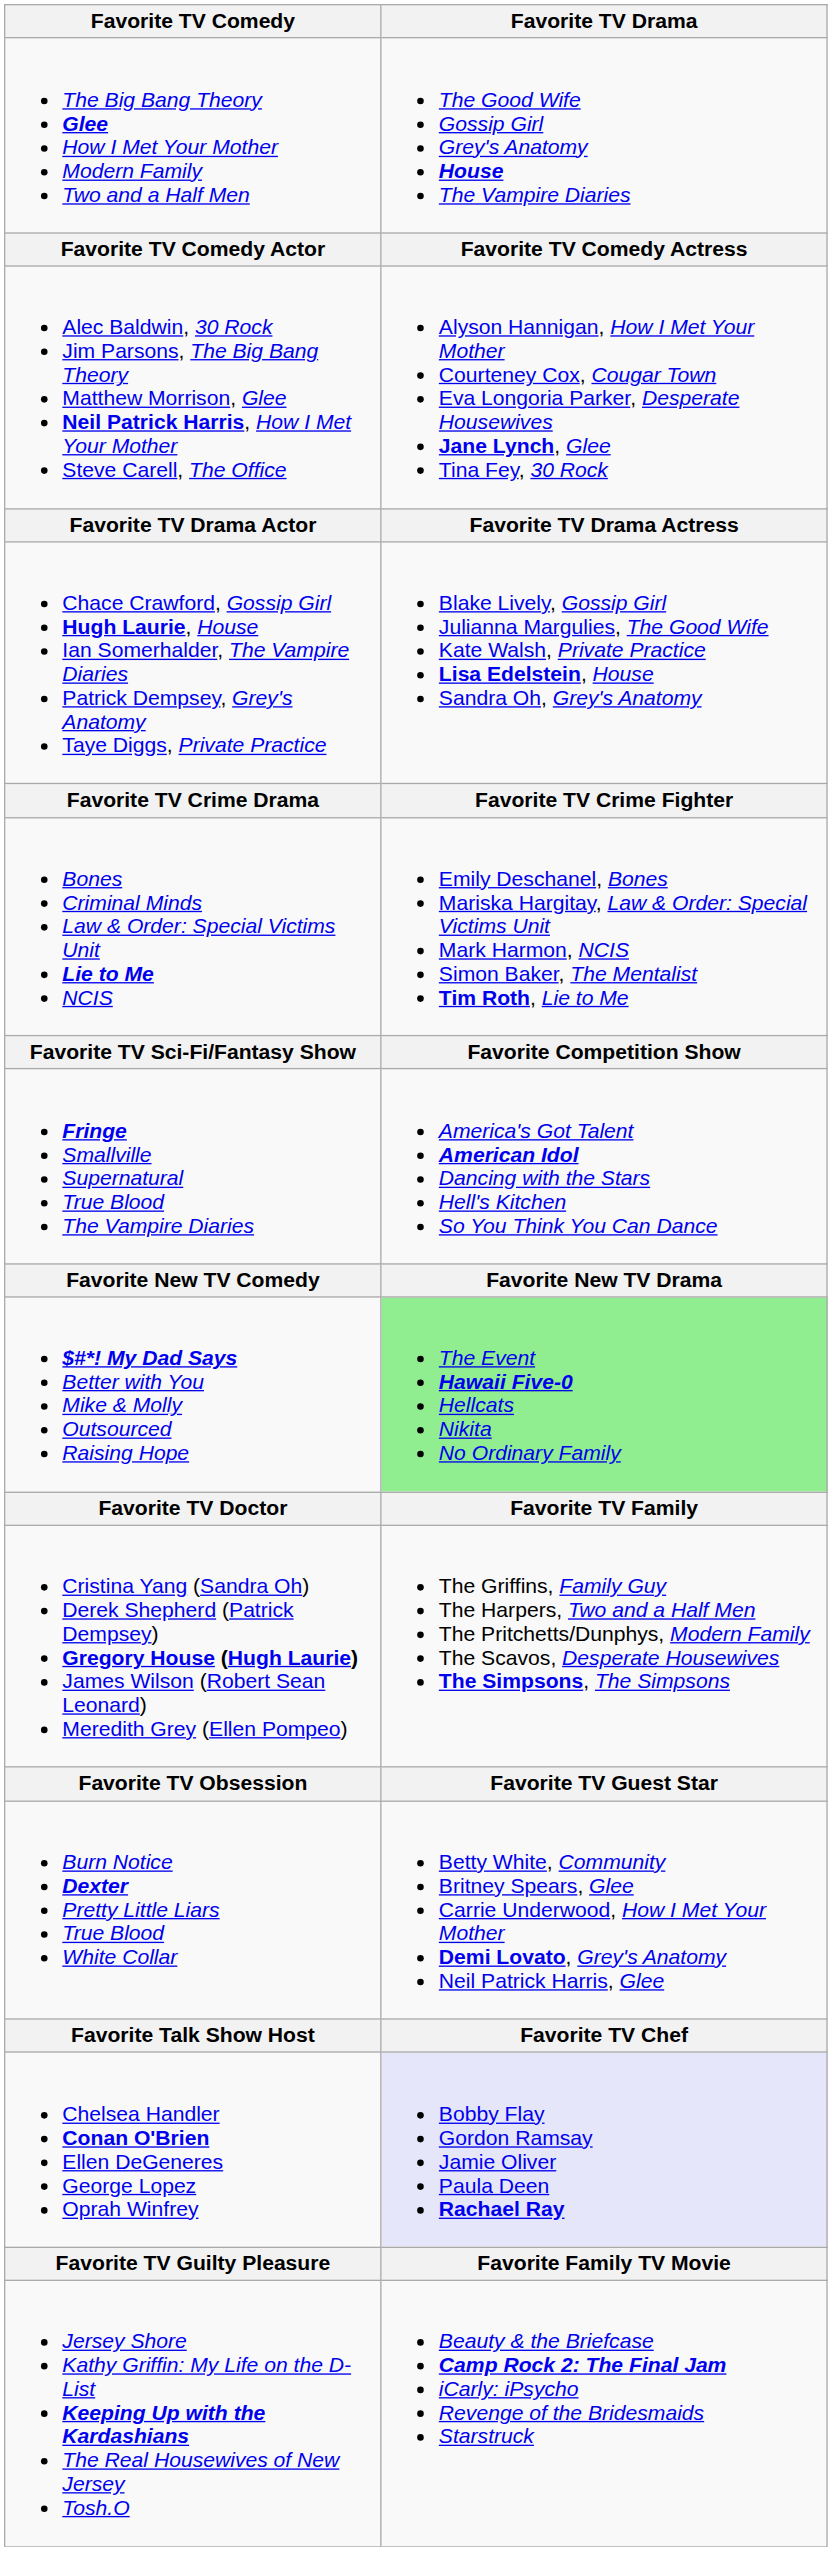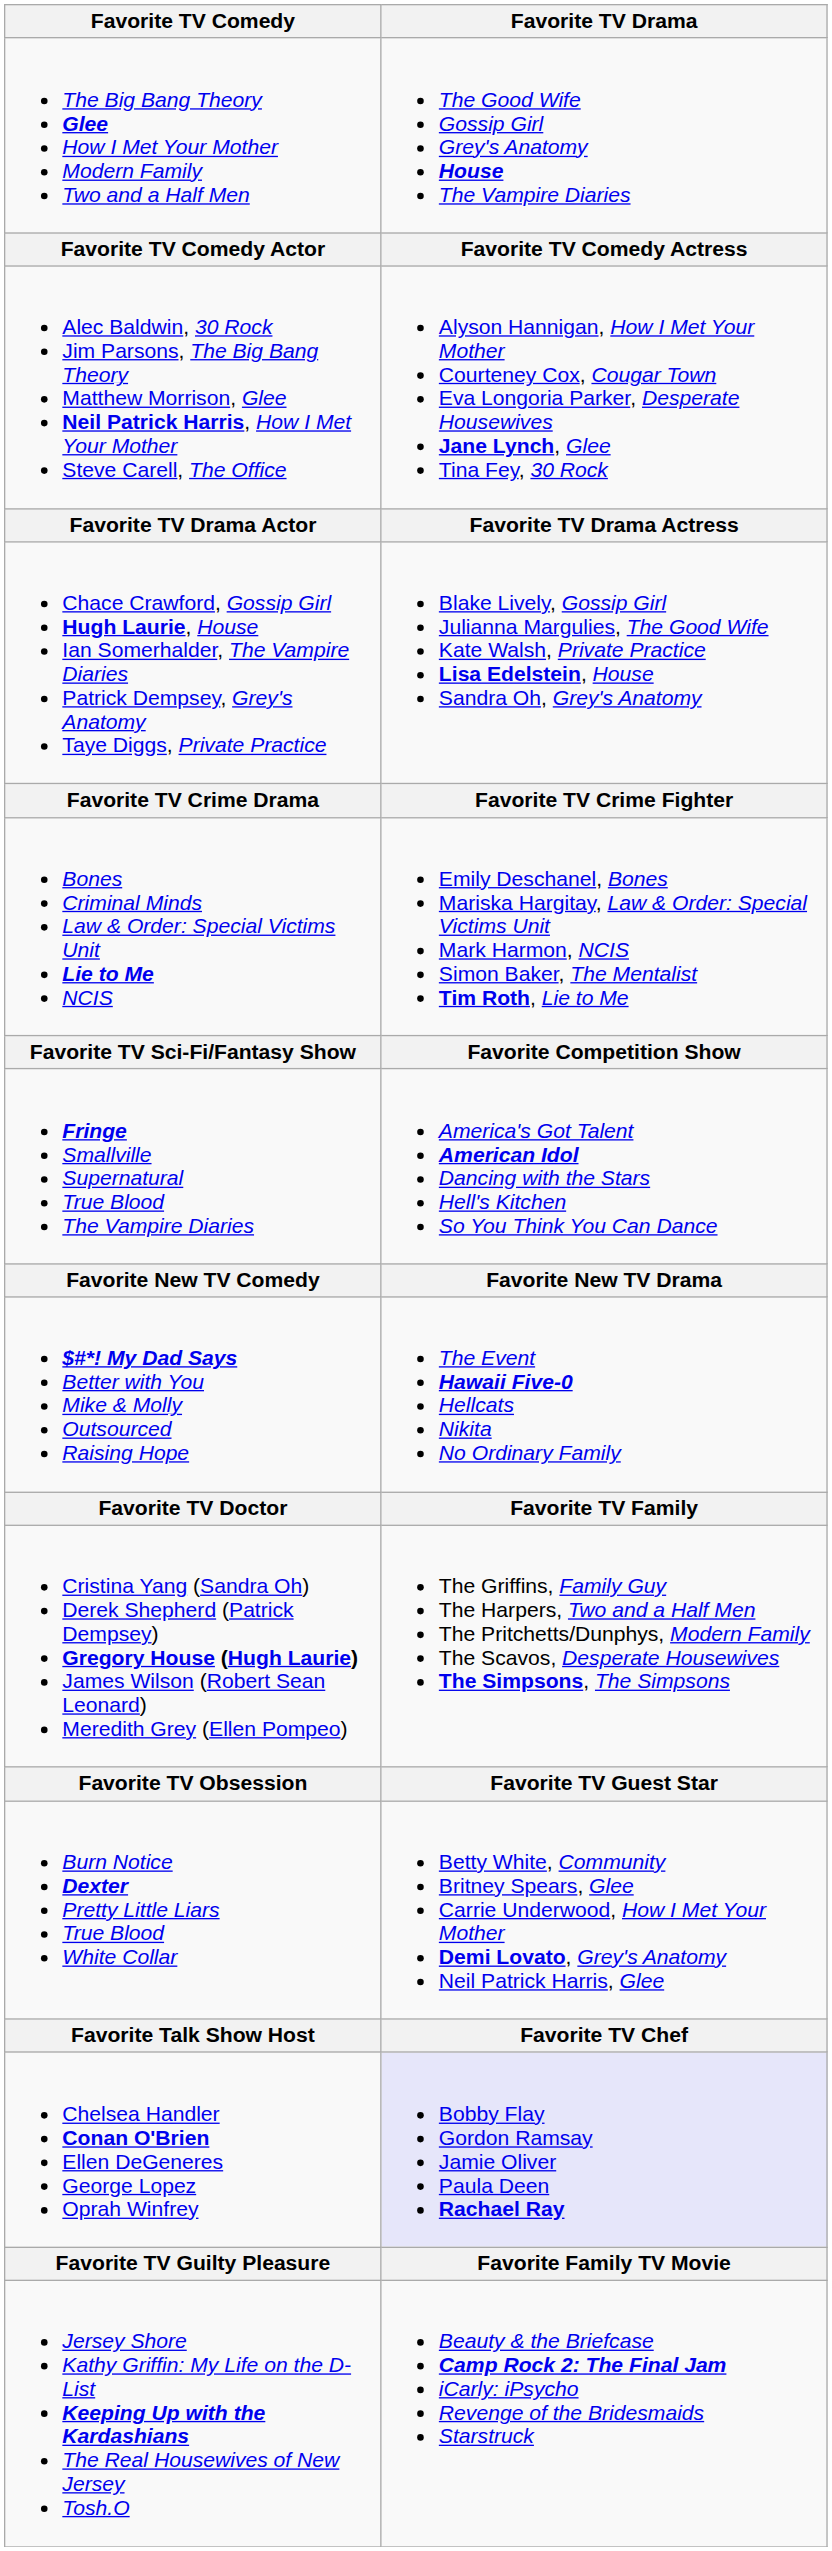row 12 | Favorite TV Drama: lightgreen background -> no background
